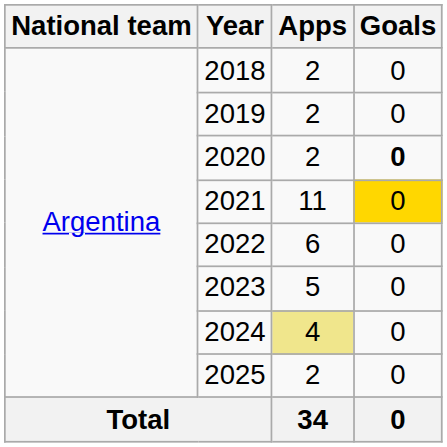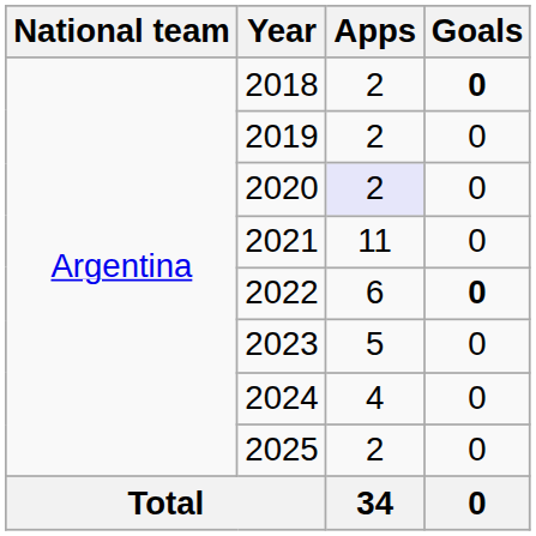2018 | Goals: normal -> bold
2020 | Apps: no background -> lavender background
2020 | Goals: bold -> normal
2021 | Goals: gold background -> no background
2022 | Goals: normal -> bold
2024 | Apps: khaki background -> no background
